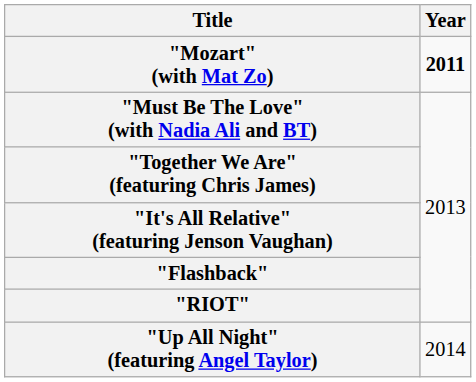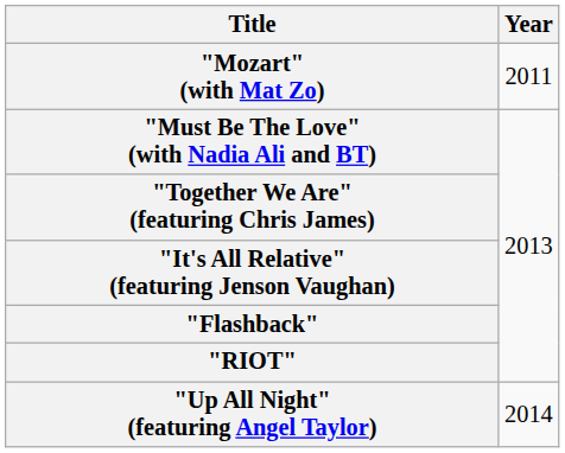"Mozart" (with Mat Zo) | Year: bold -> normal
